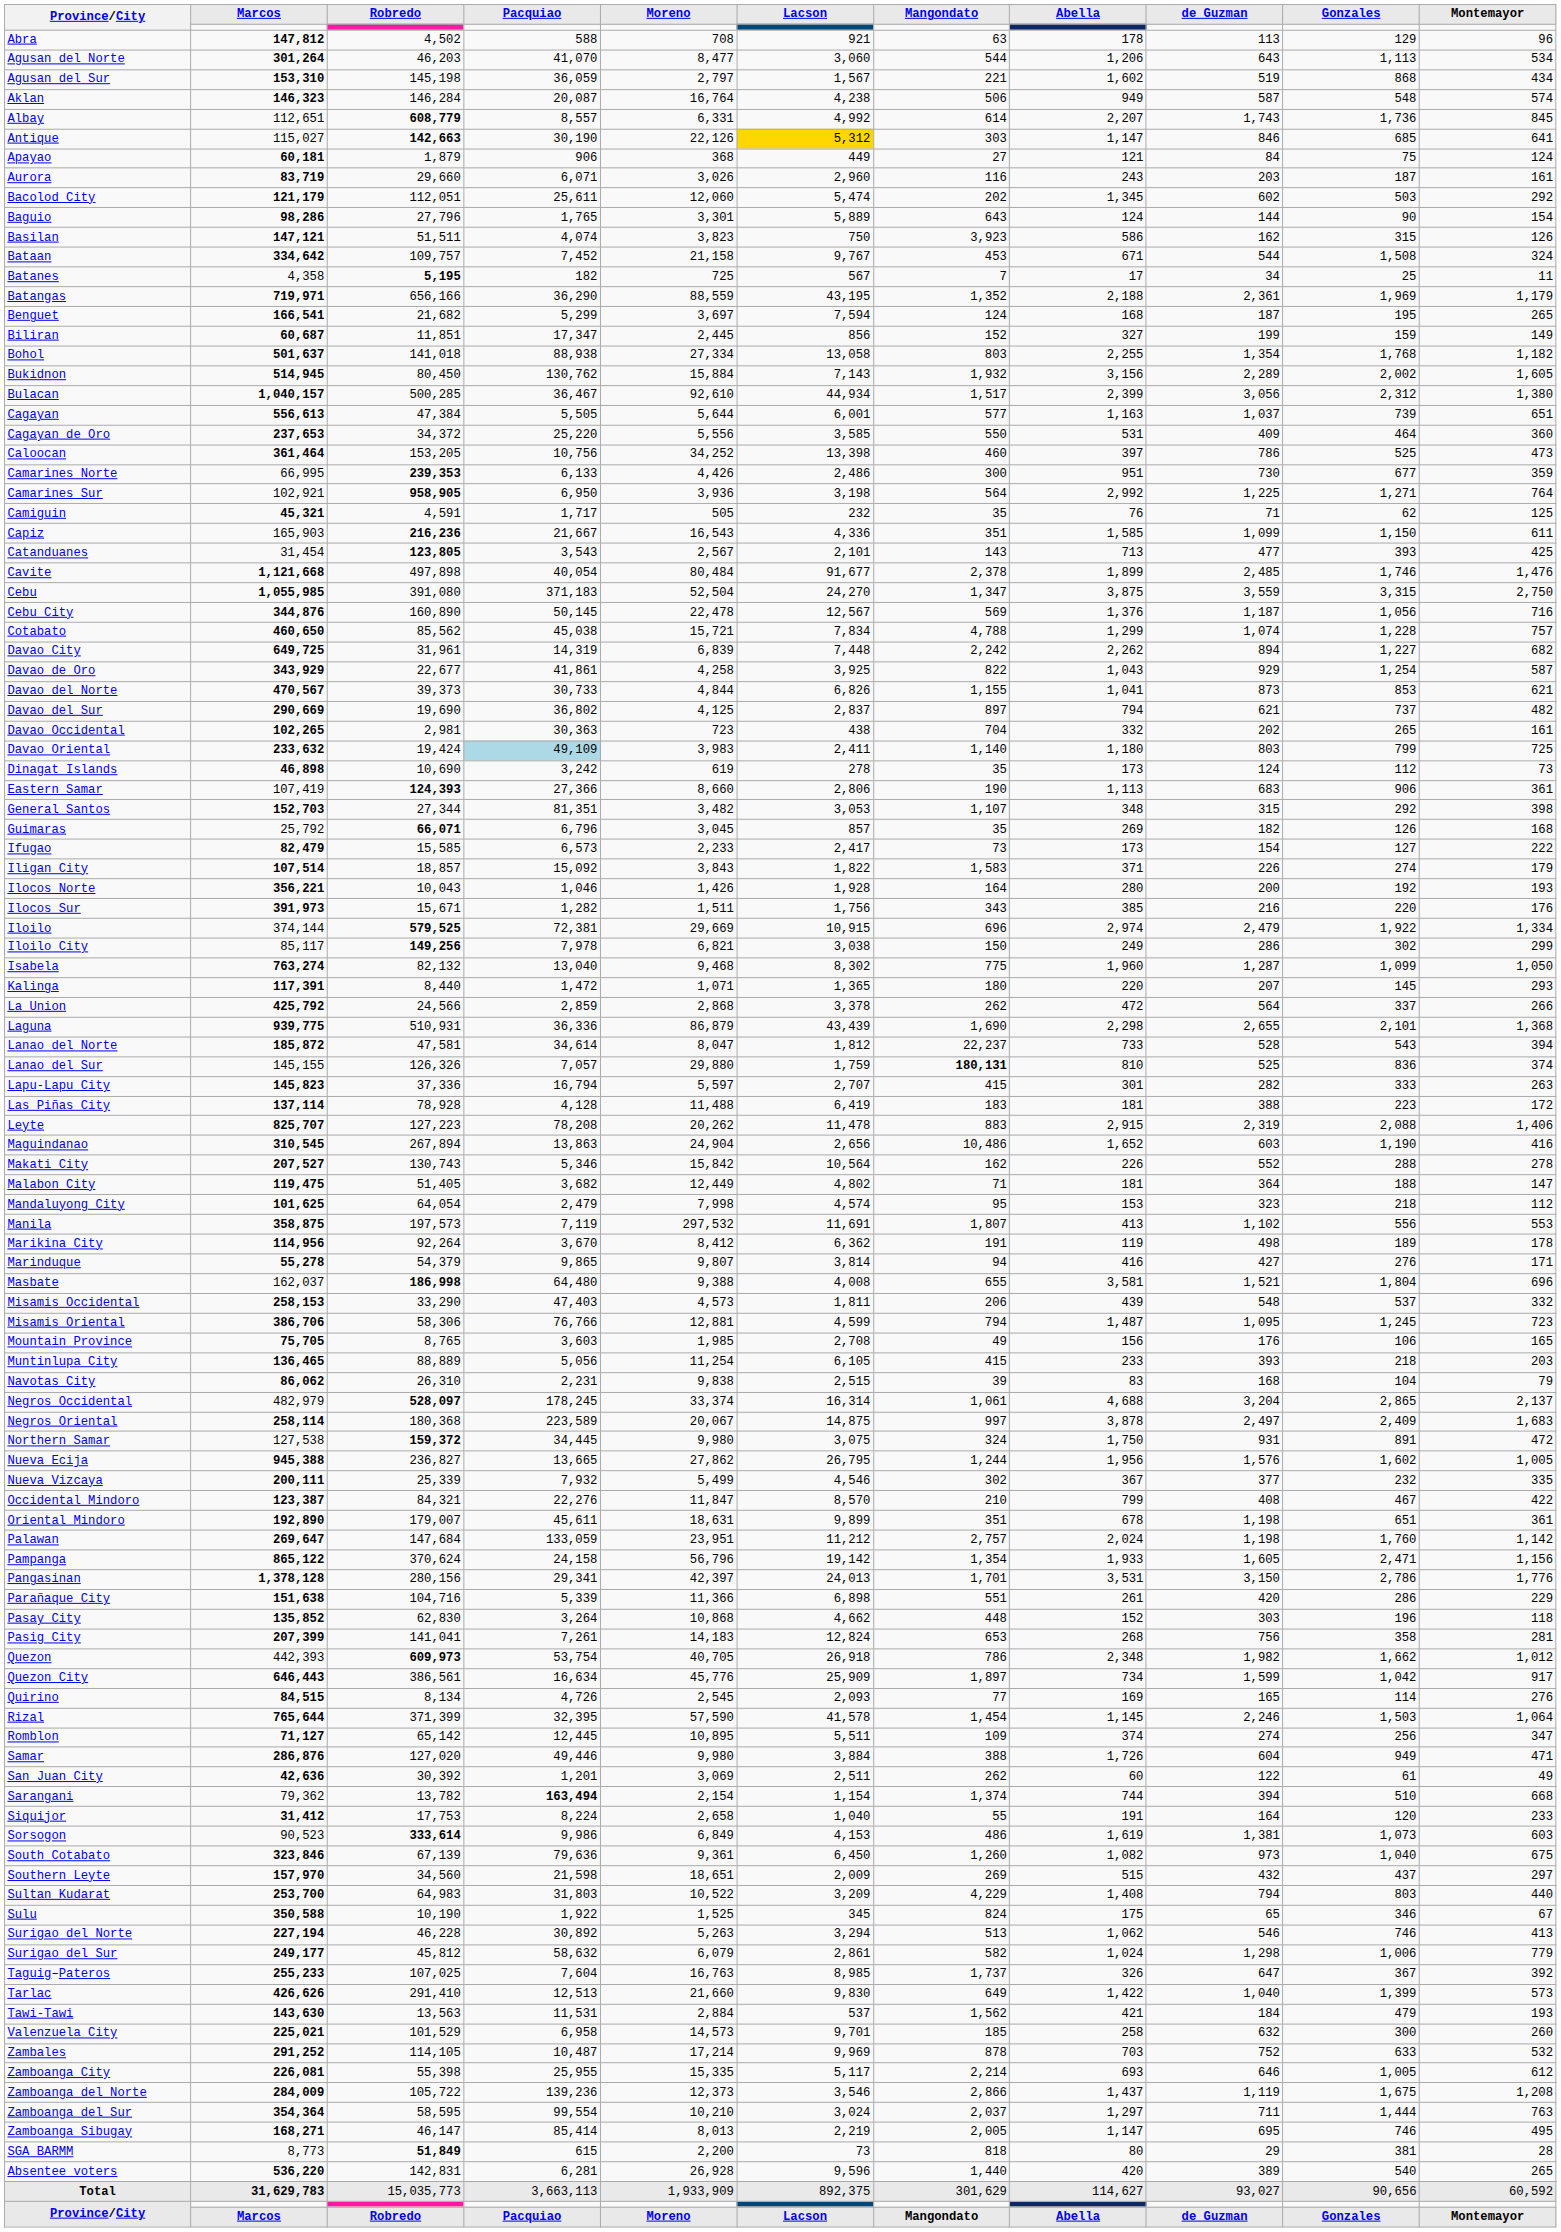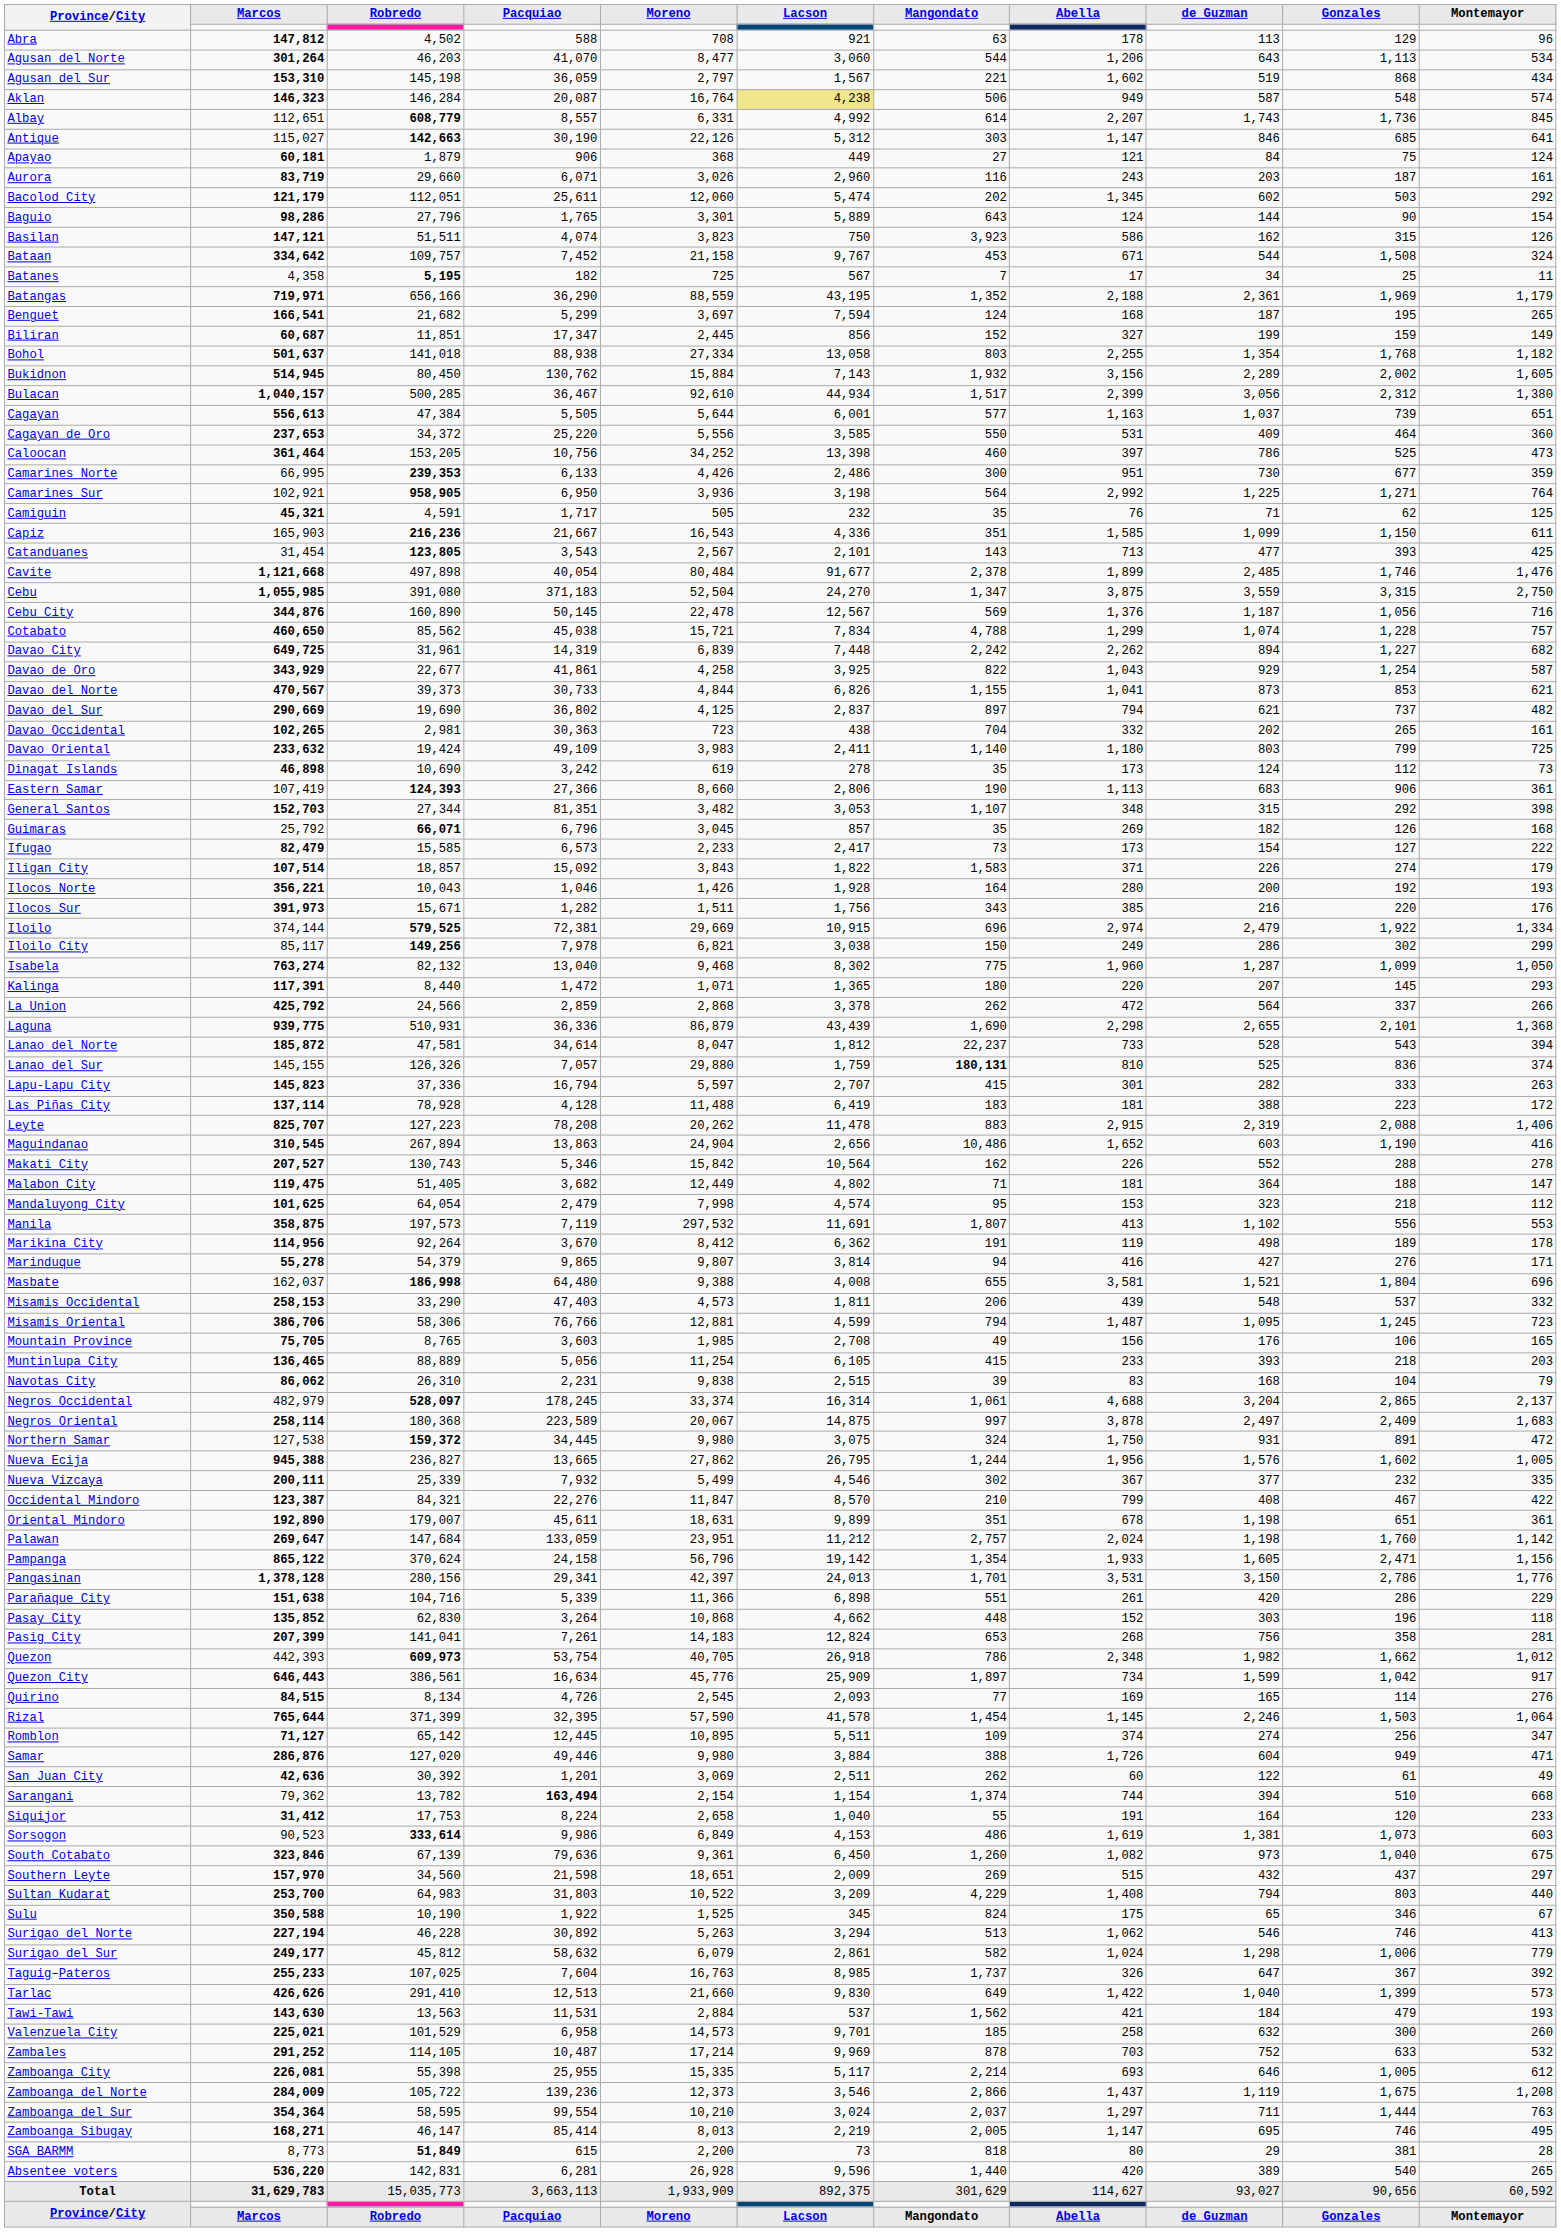Aklan | Lacson: no background -> khaki background
Antique | Lacson: gold background -> no background
Davao Oriental | Pacquiao: lightblue background -> no background
